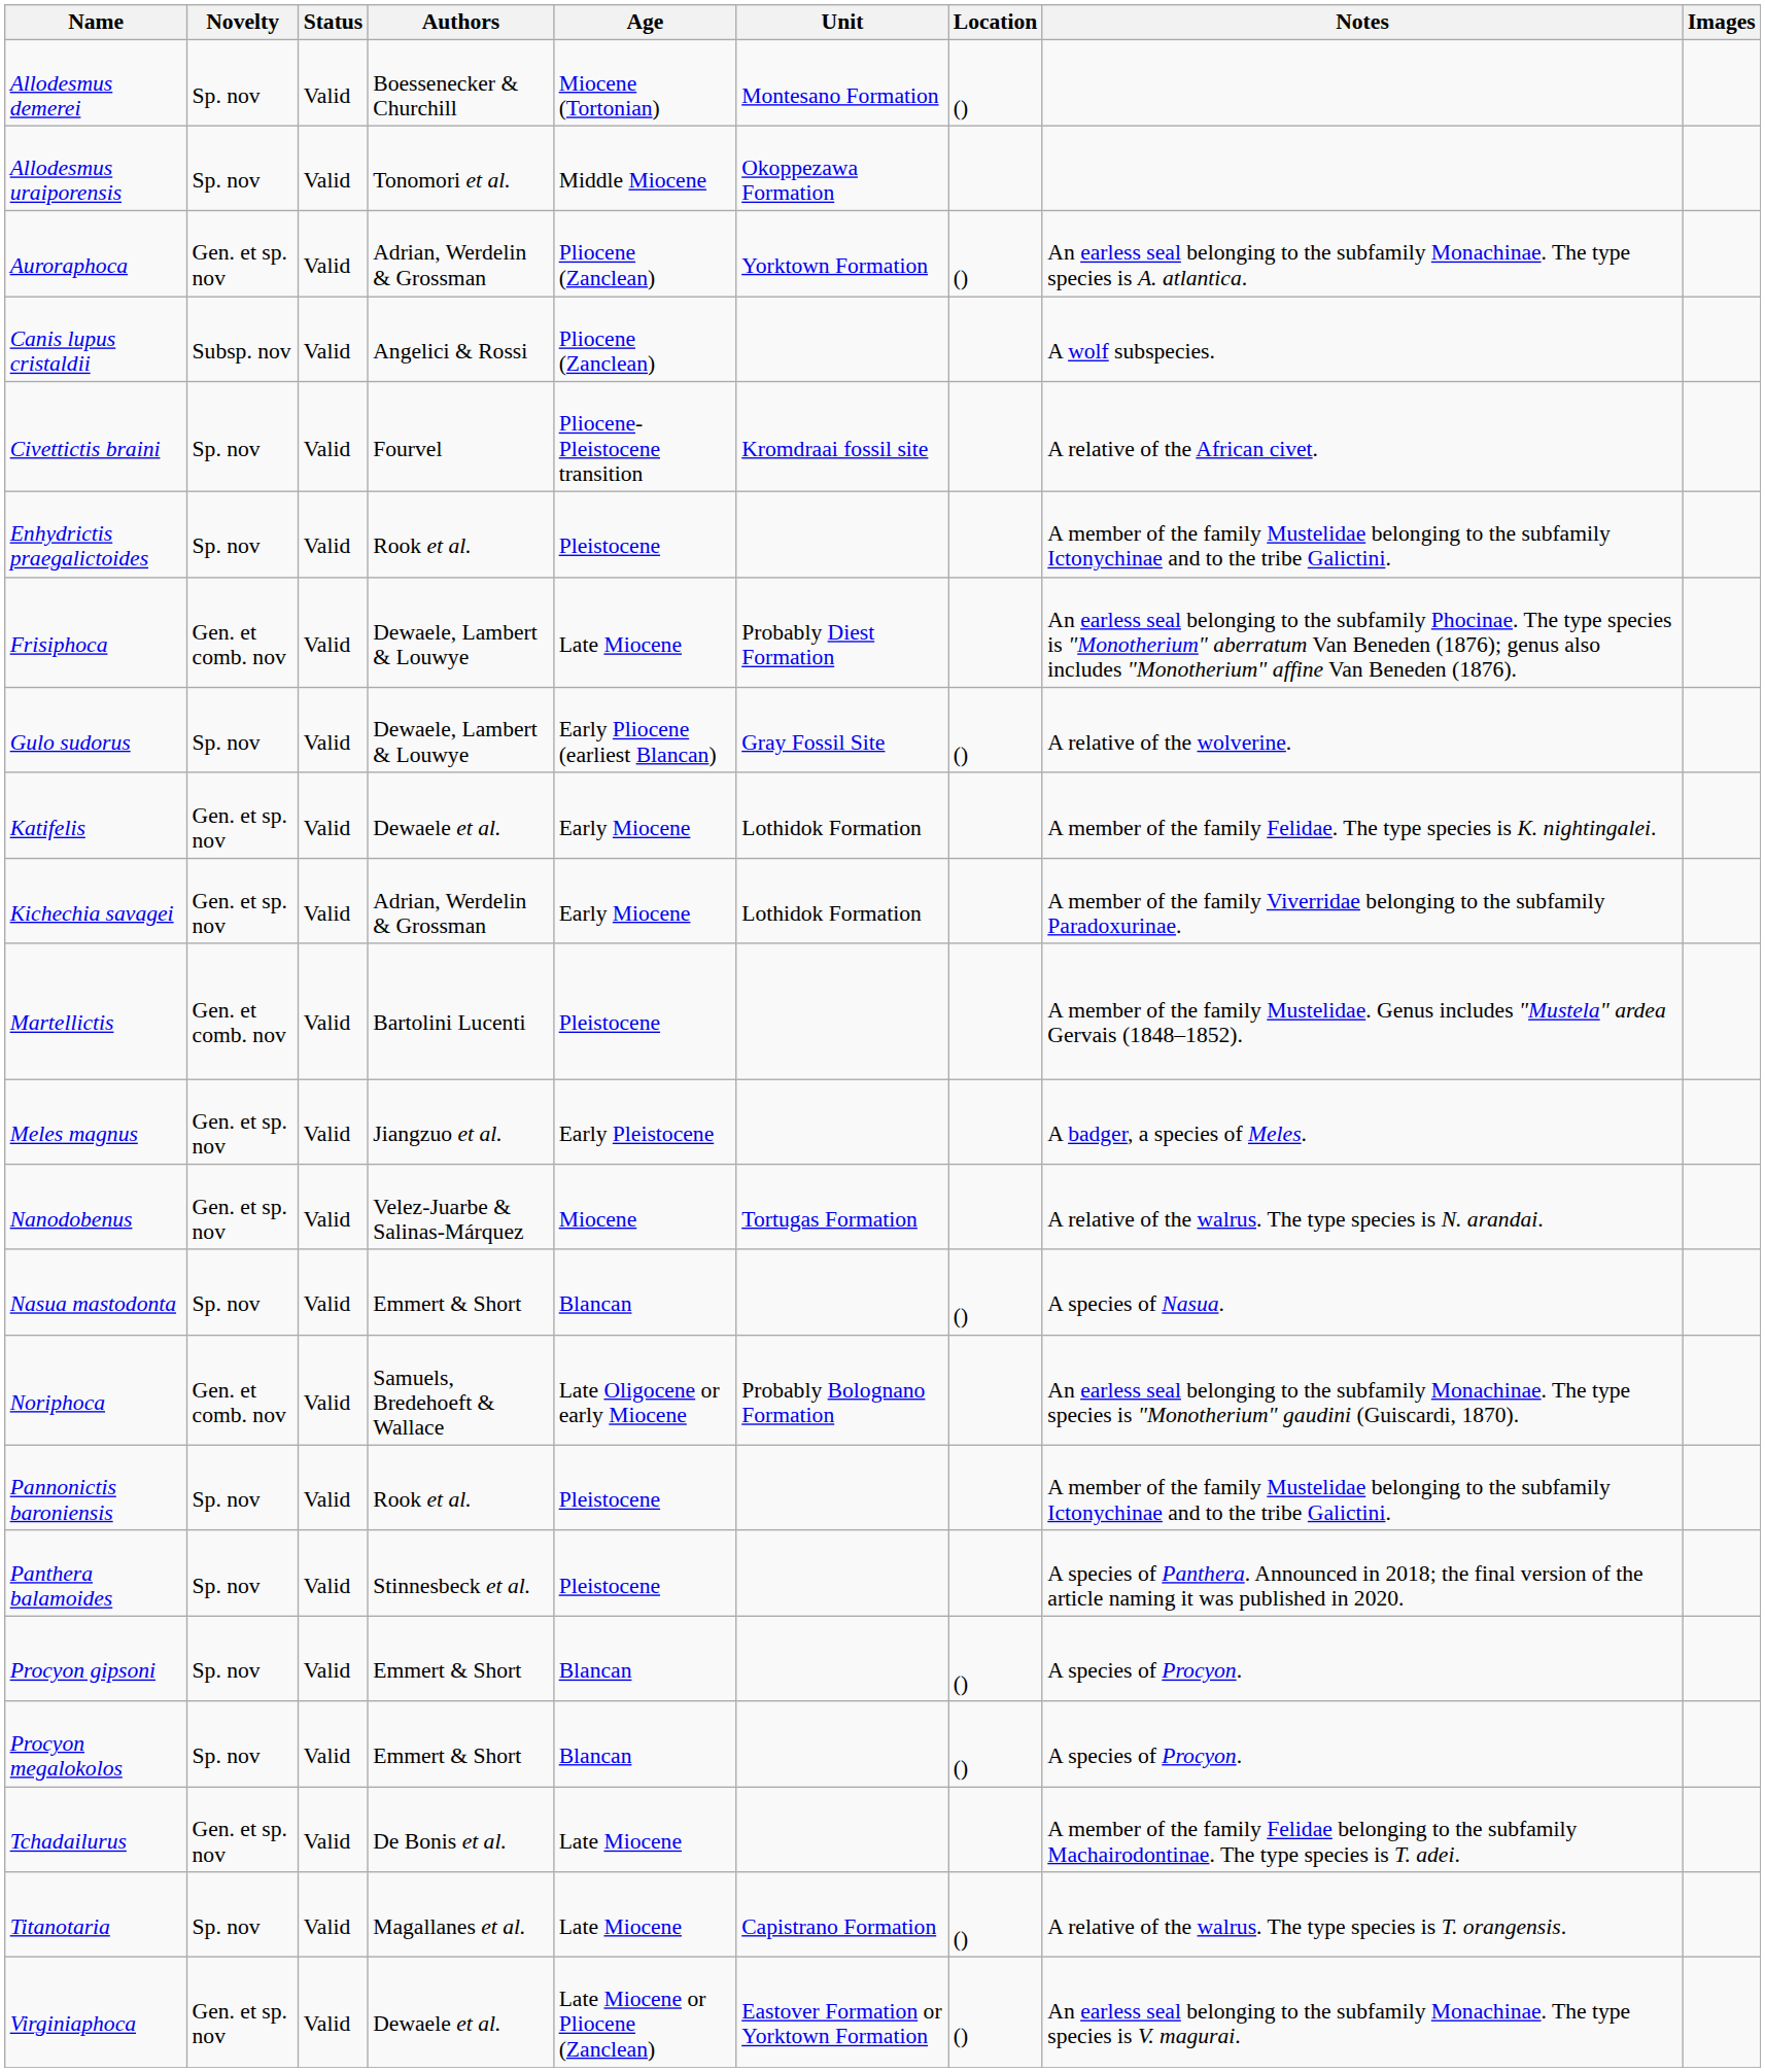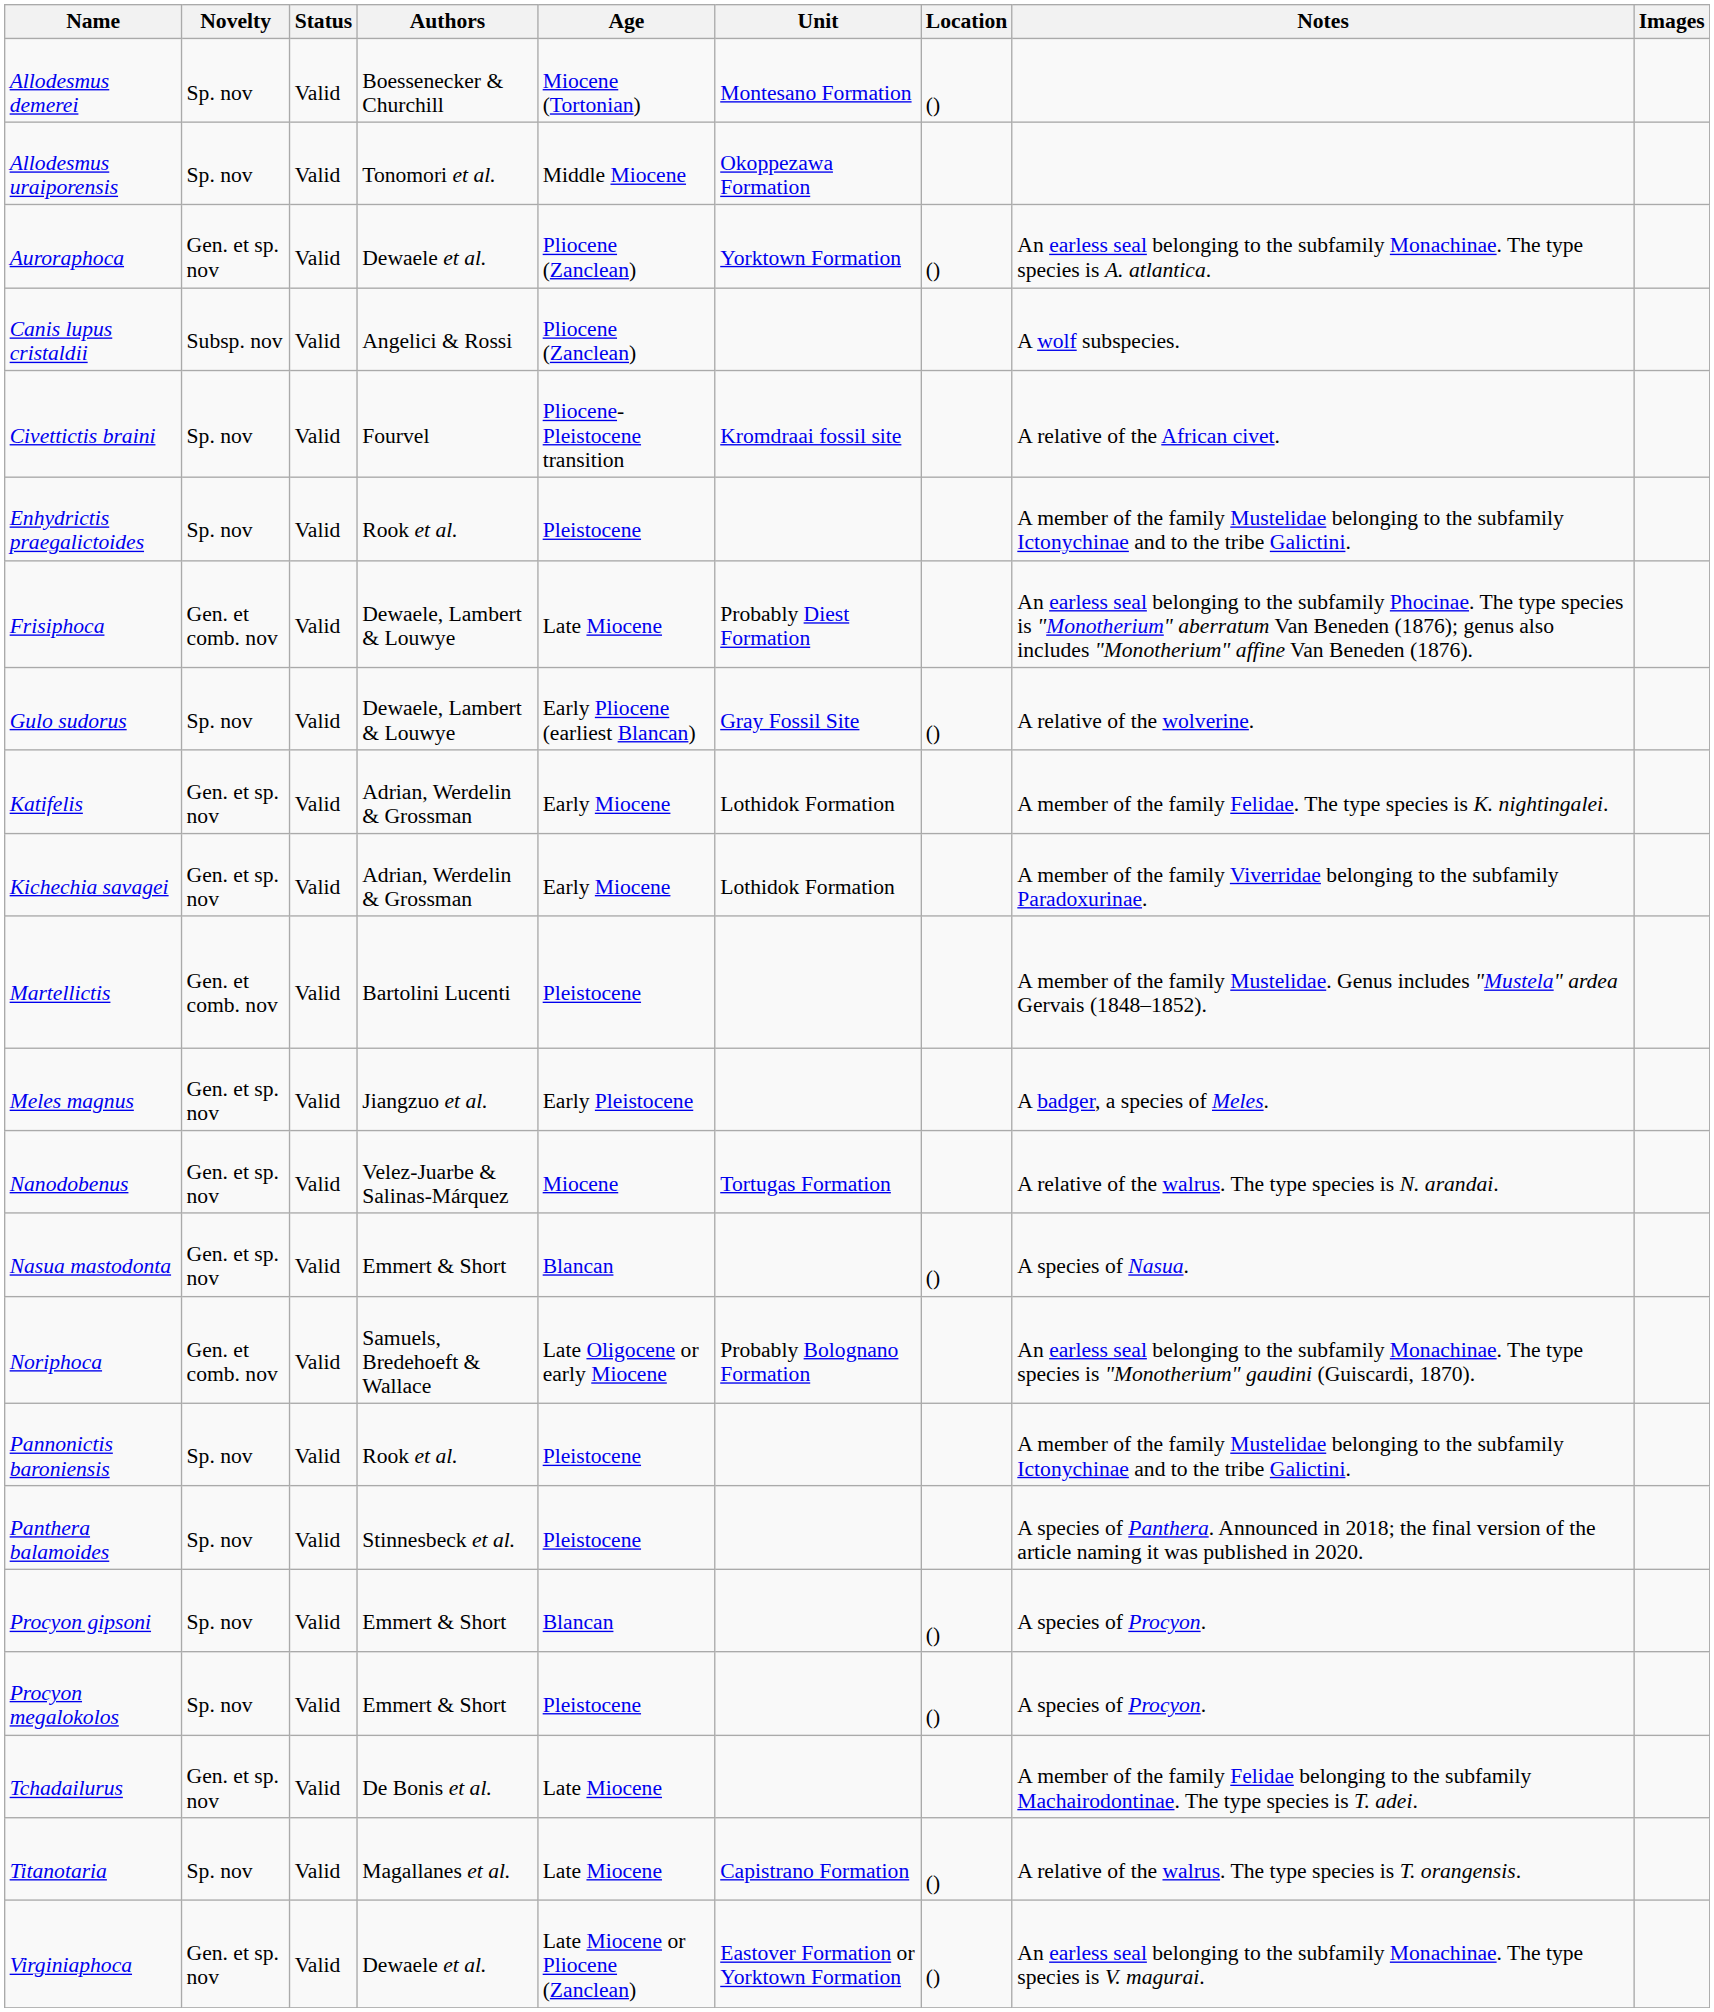Auroraphoca | Authors: Adrian, Werdelin & Grossman -> Dewaele et al.
Katifelis | Authors: Dewaele et al. -> Adrian, Werdelin & Grossman
Nasua mastodonta | Novelty: Sp. nov -> Gen. et sp. nov
Procyon megalokolos | Age: Blancan -> Pleistocene
